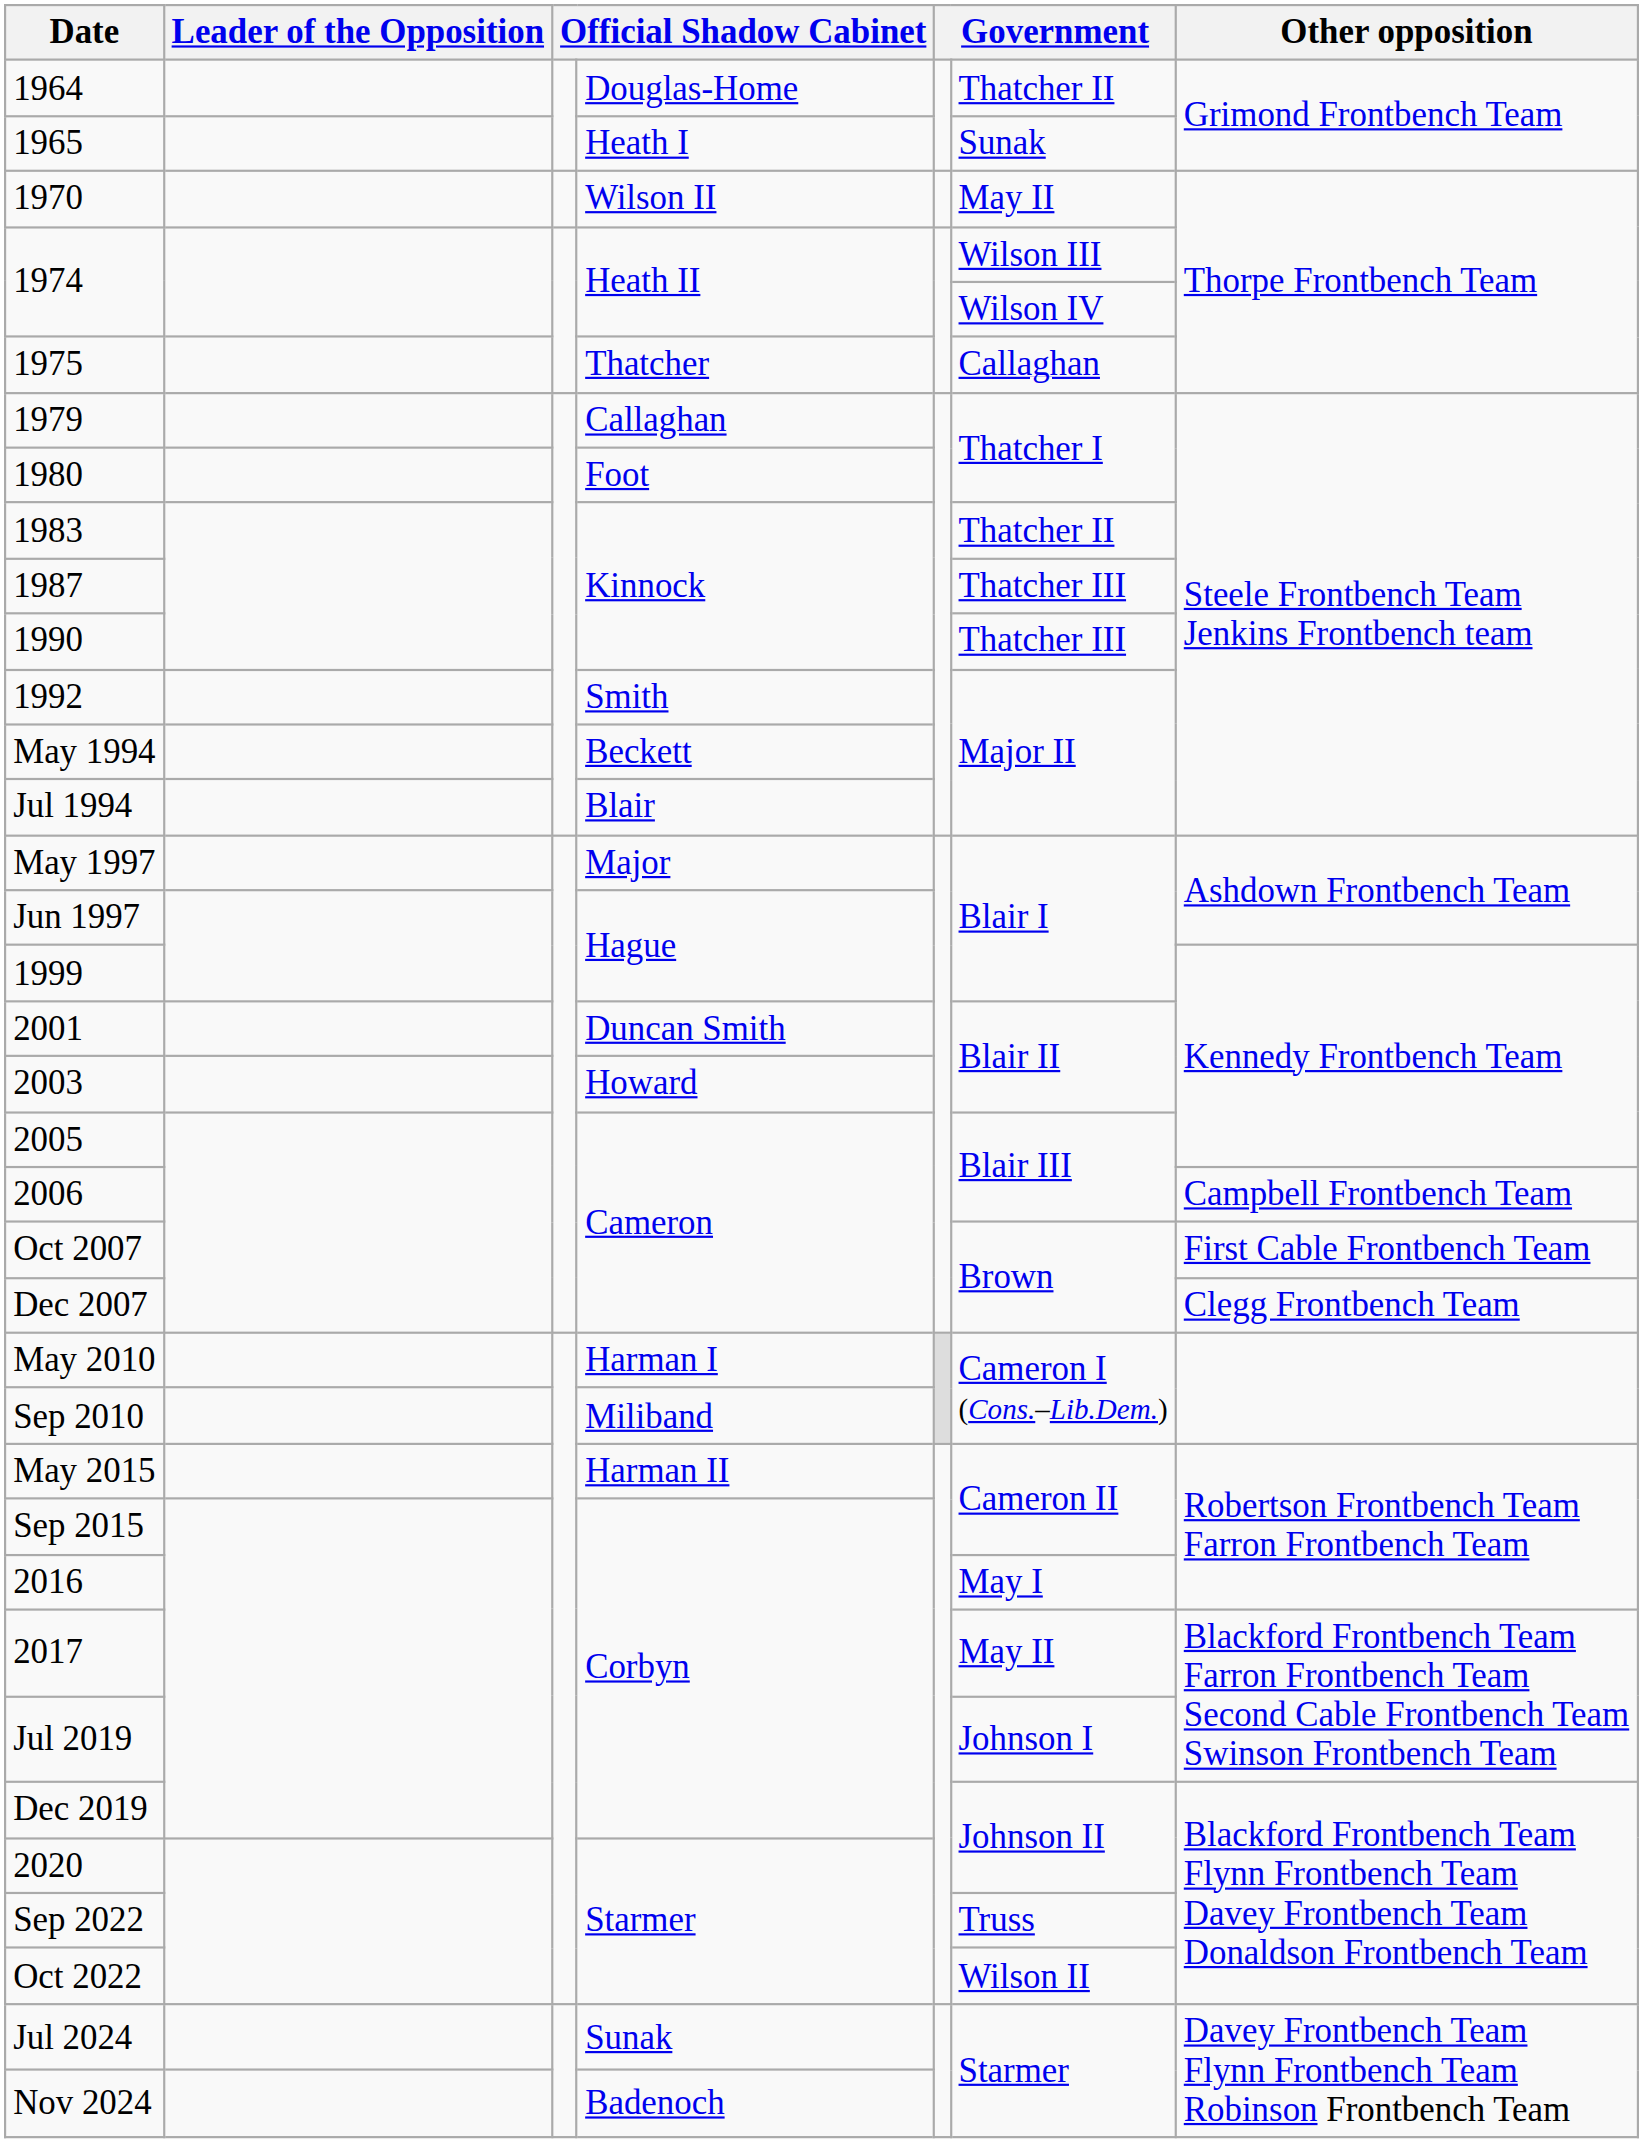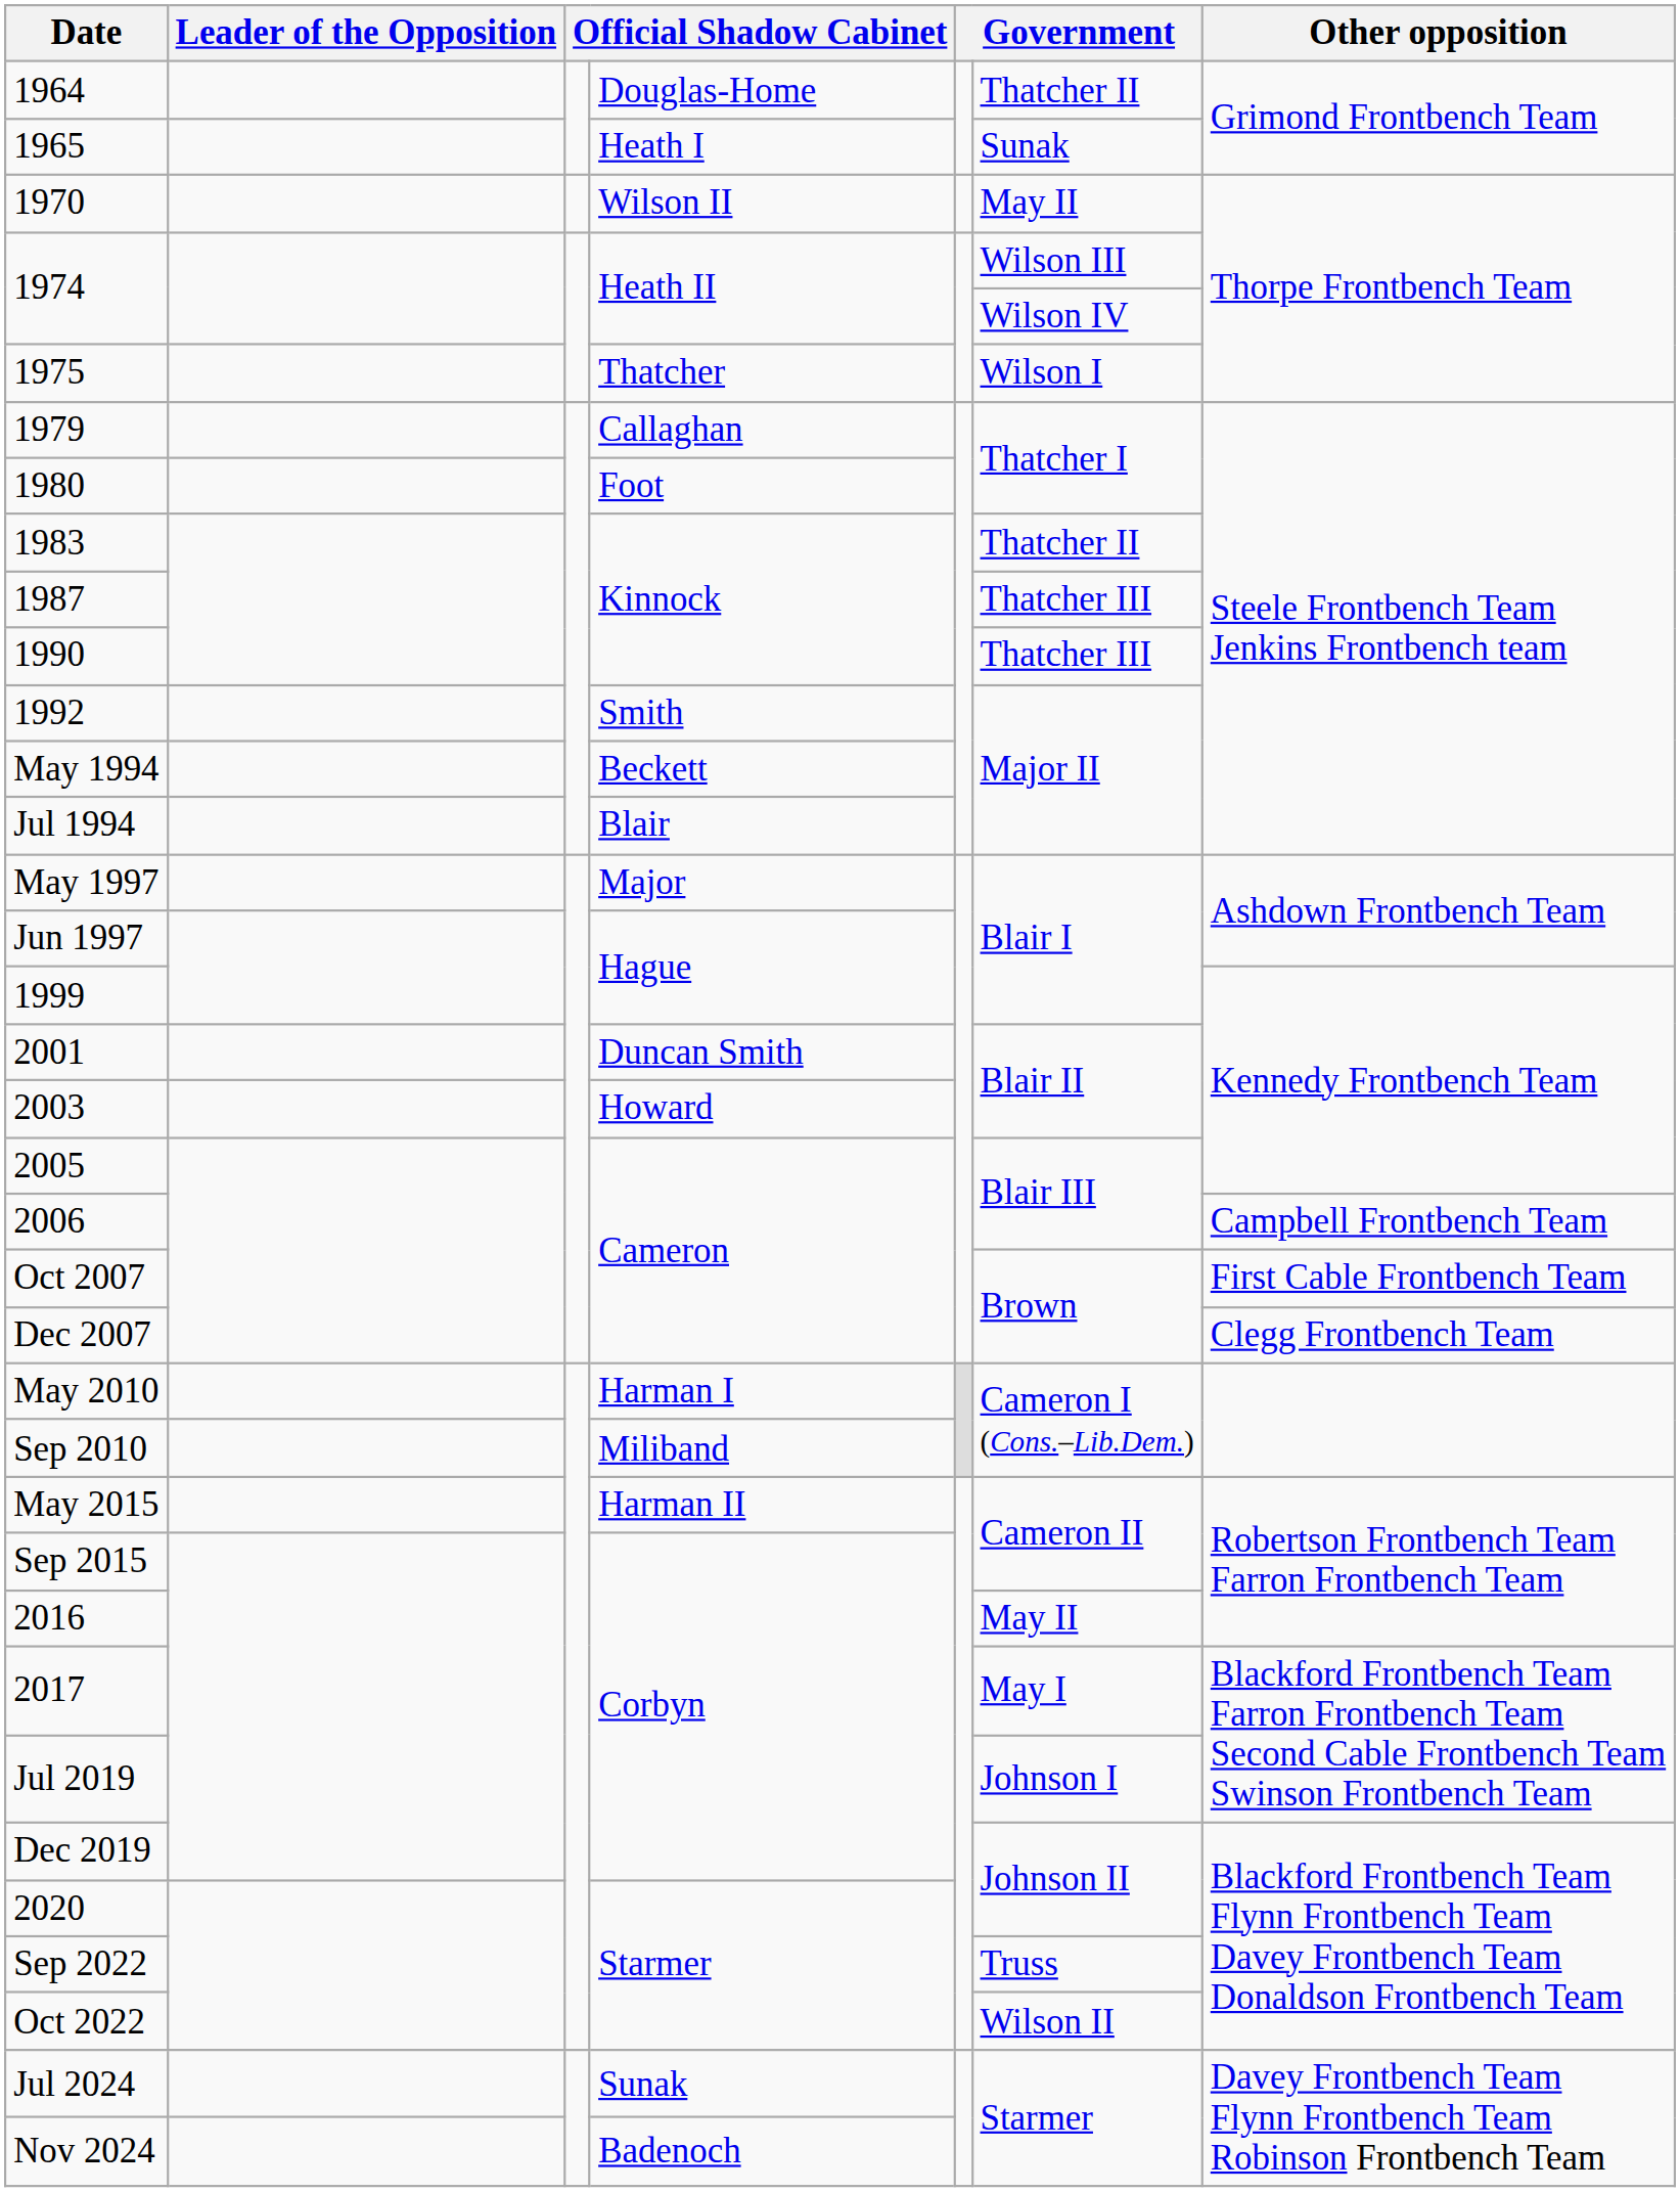1975 | column 6: Callaghan -> Wilson I
2016 | column 6: May I -> May II
2017 | column 6: May II -> May I
